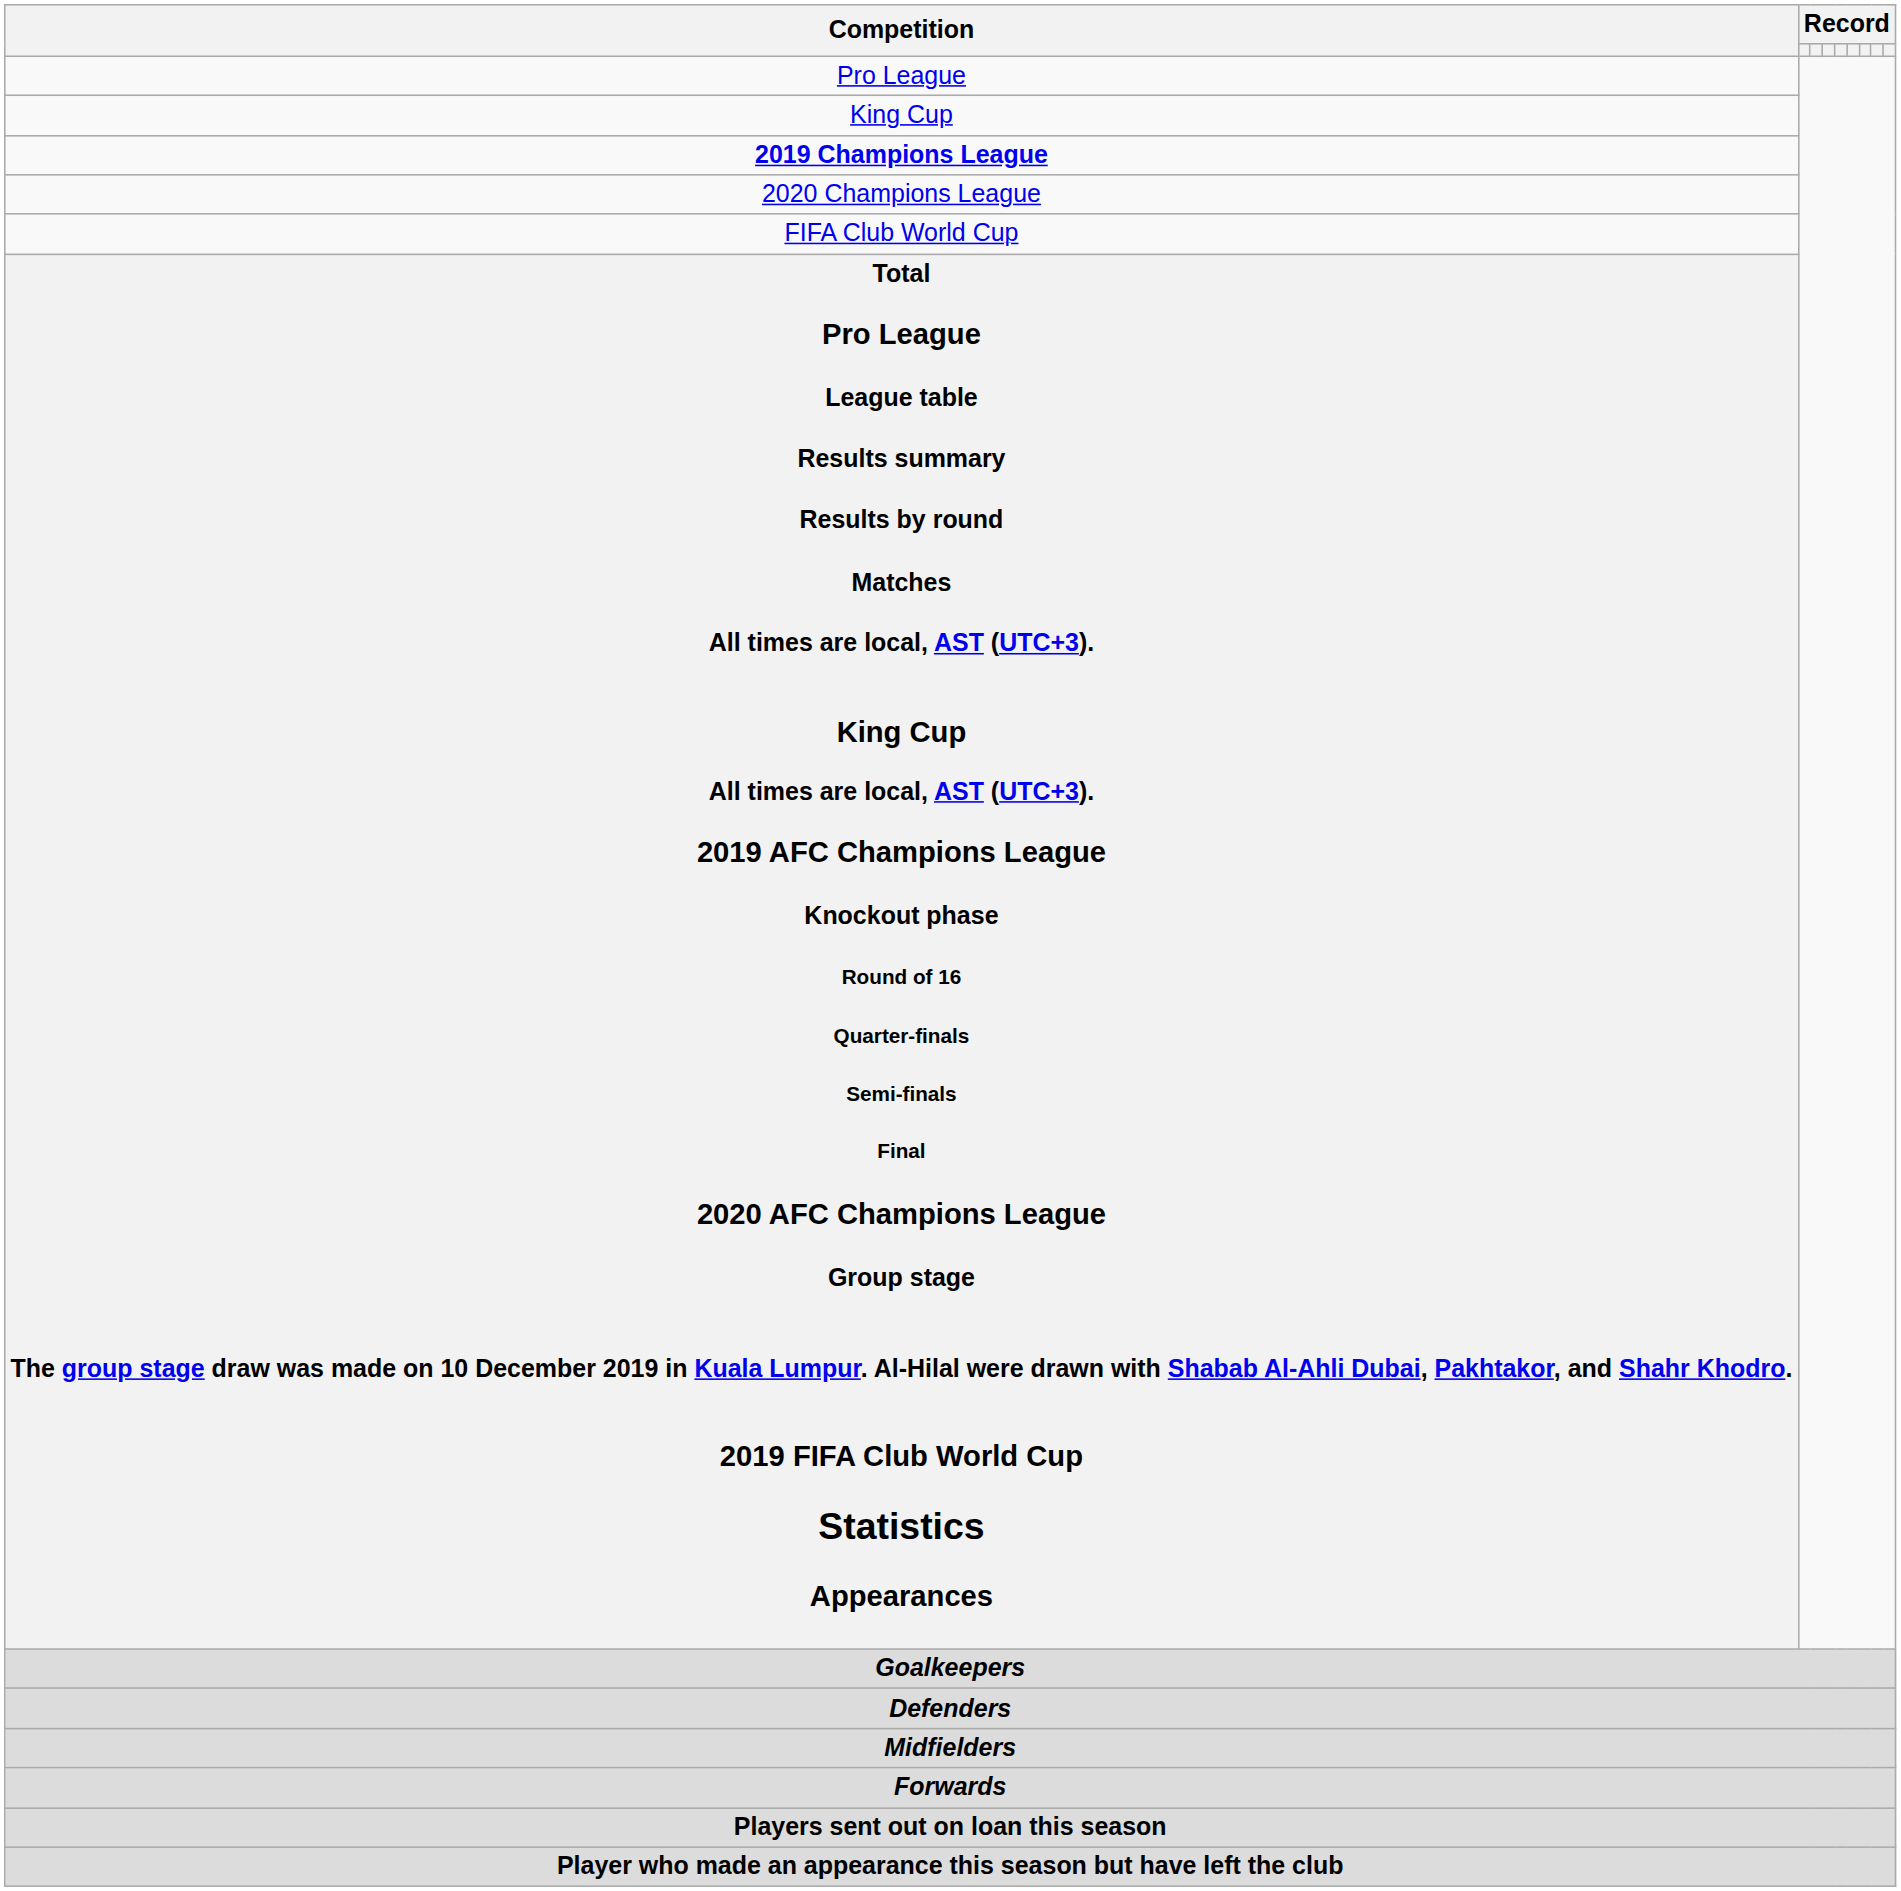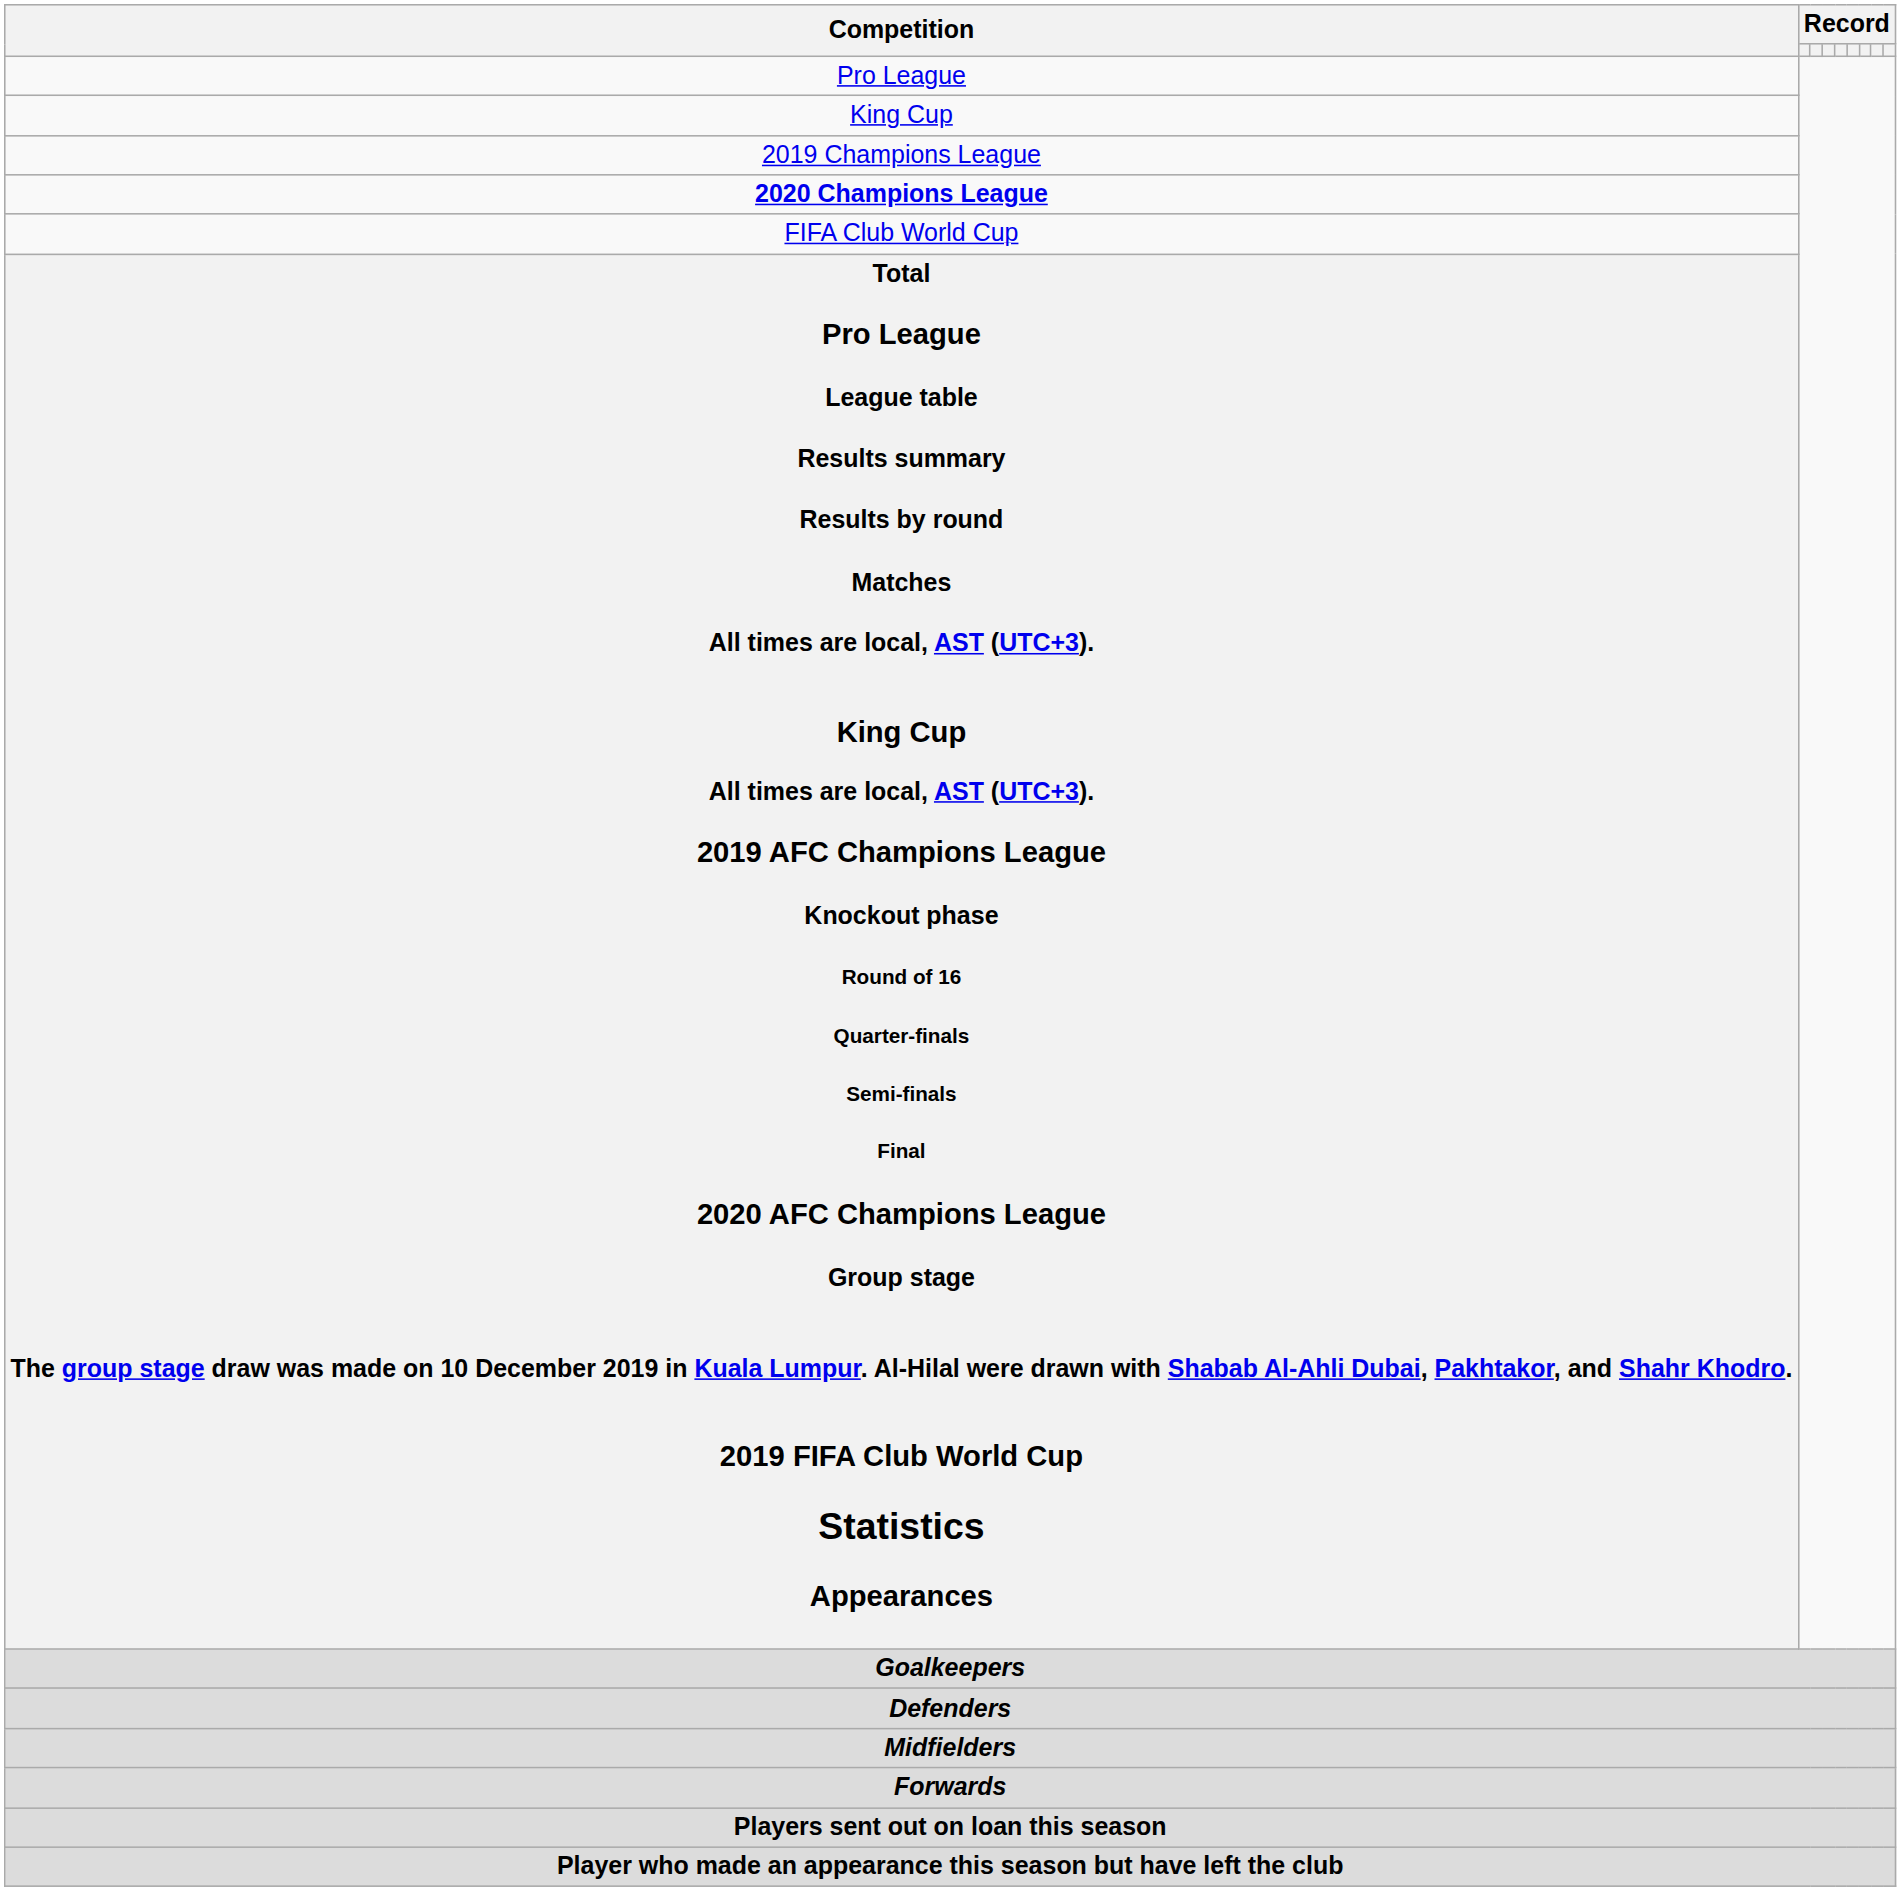2019 Champions League | Competition: bold -> normal
2020 Champions League | Competition: normal -> bold
